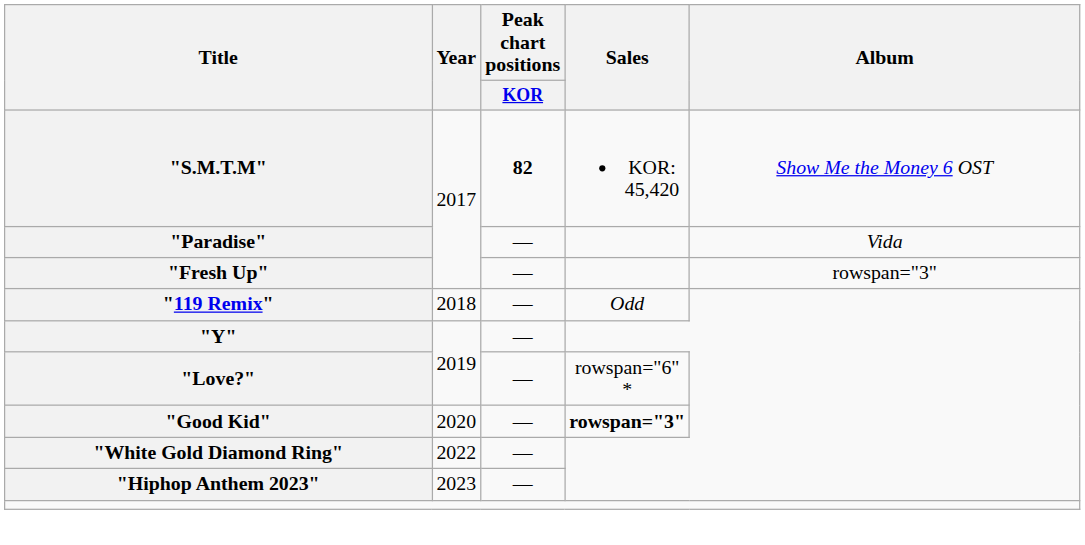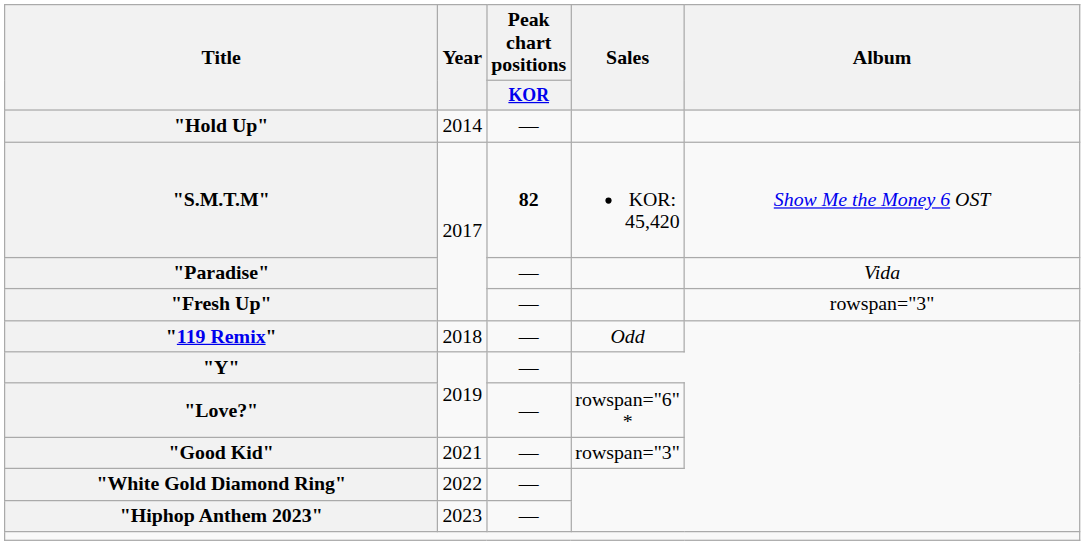+ row: "Hold Up" | 2014 | —
"Good Kid" | Year: 2020 -> 2021
"Good Kid" | Sales: bold -> normal
